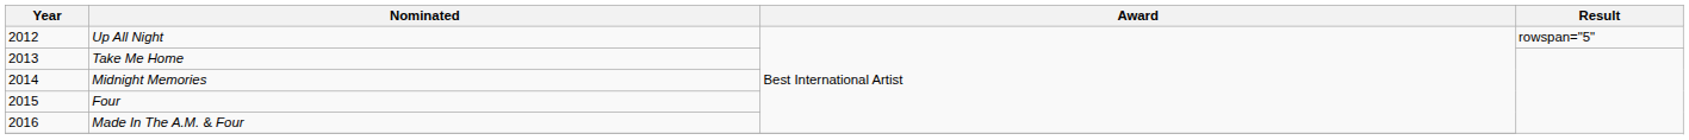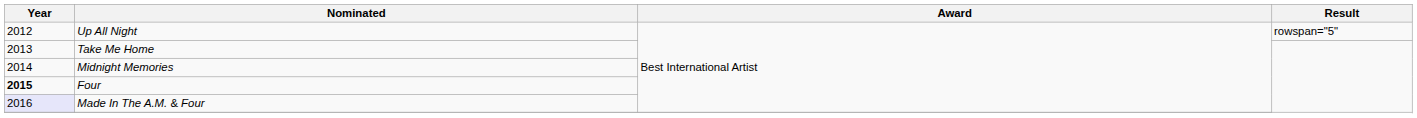Four | Year: normal -> bold
Made In The A.M. & Four | Year: no background -> lavender background
